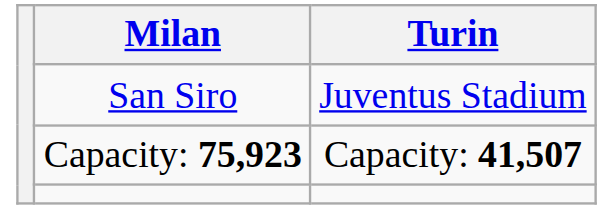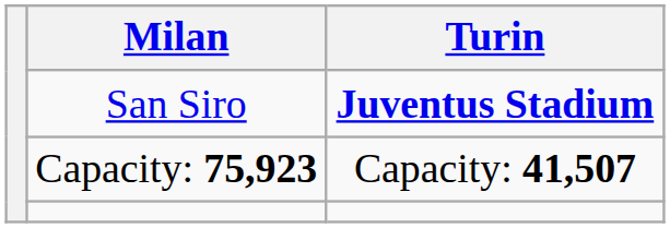San Siro | Turin: normal -> bold
